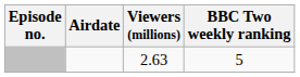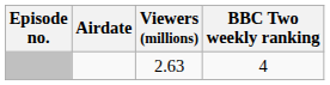row 2 | BBC Two weekly ranking: 5 -> 4
